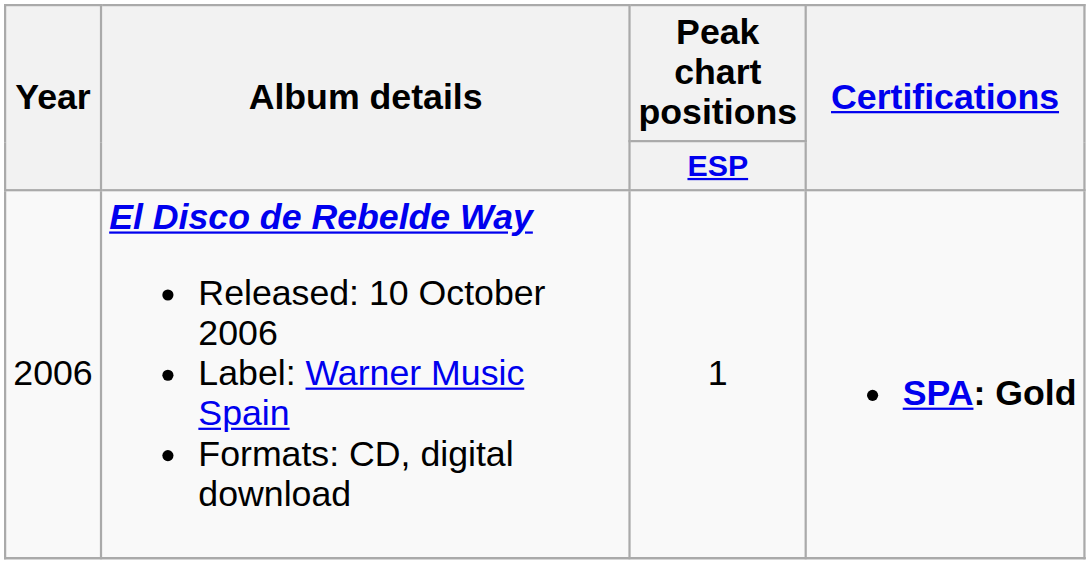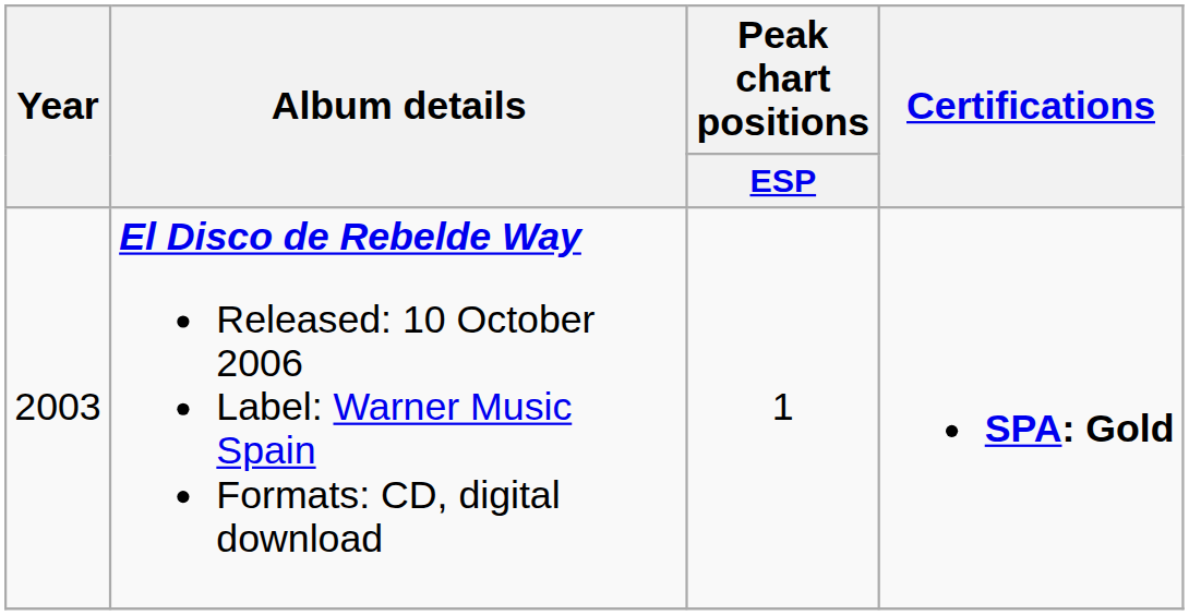row 3 | Year: 2006 -> 2003
